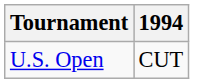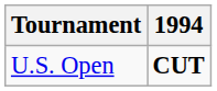U.S. Open | 1994: normal -> bold
